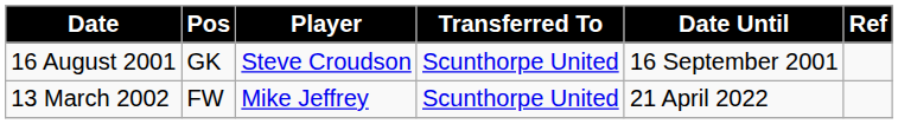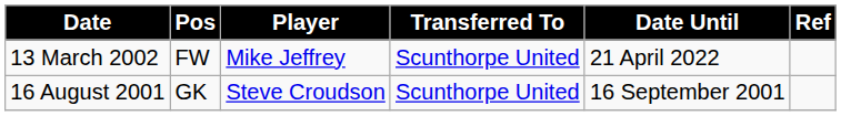rows swapped: 16 August 2001 <-> 13 March 2002
